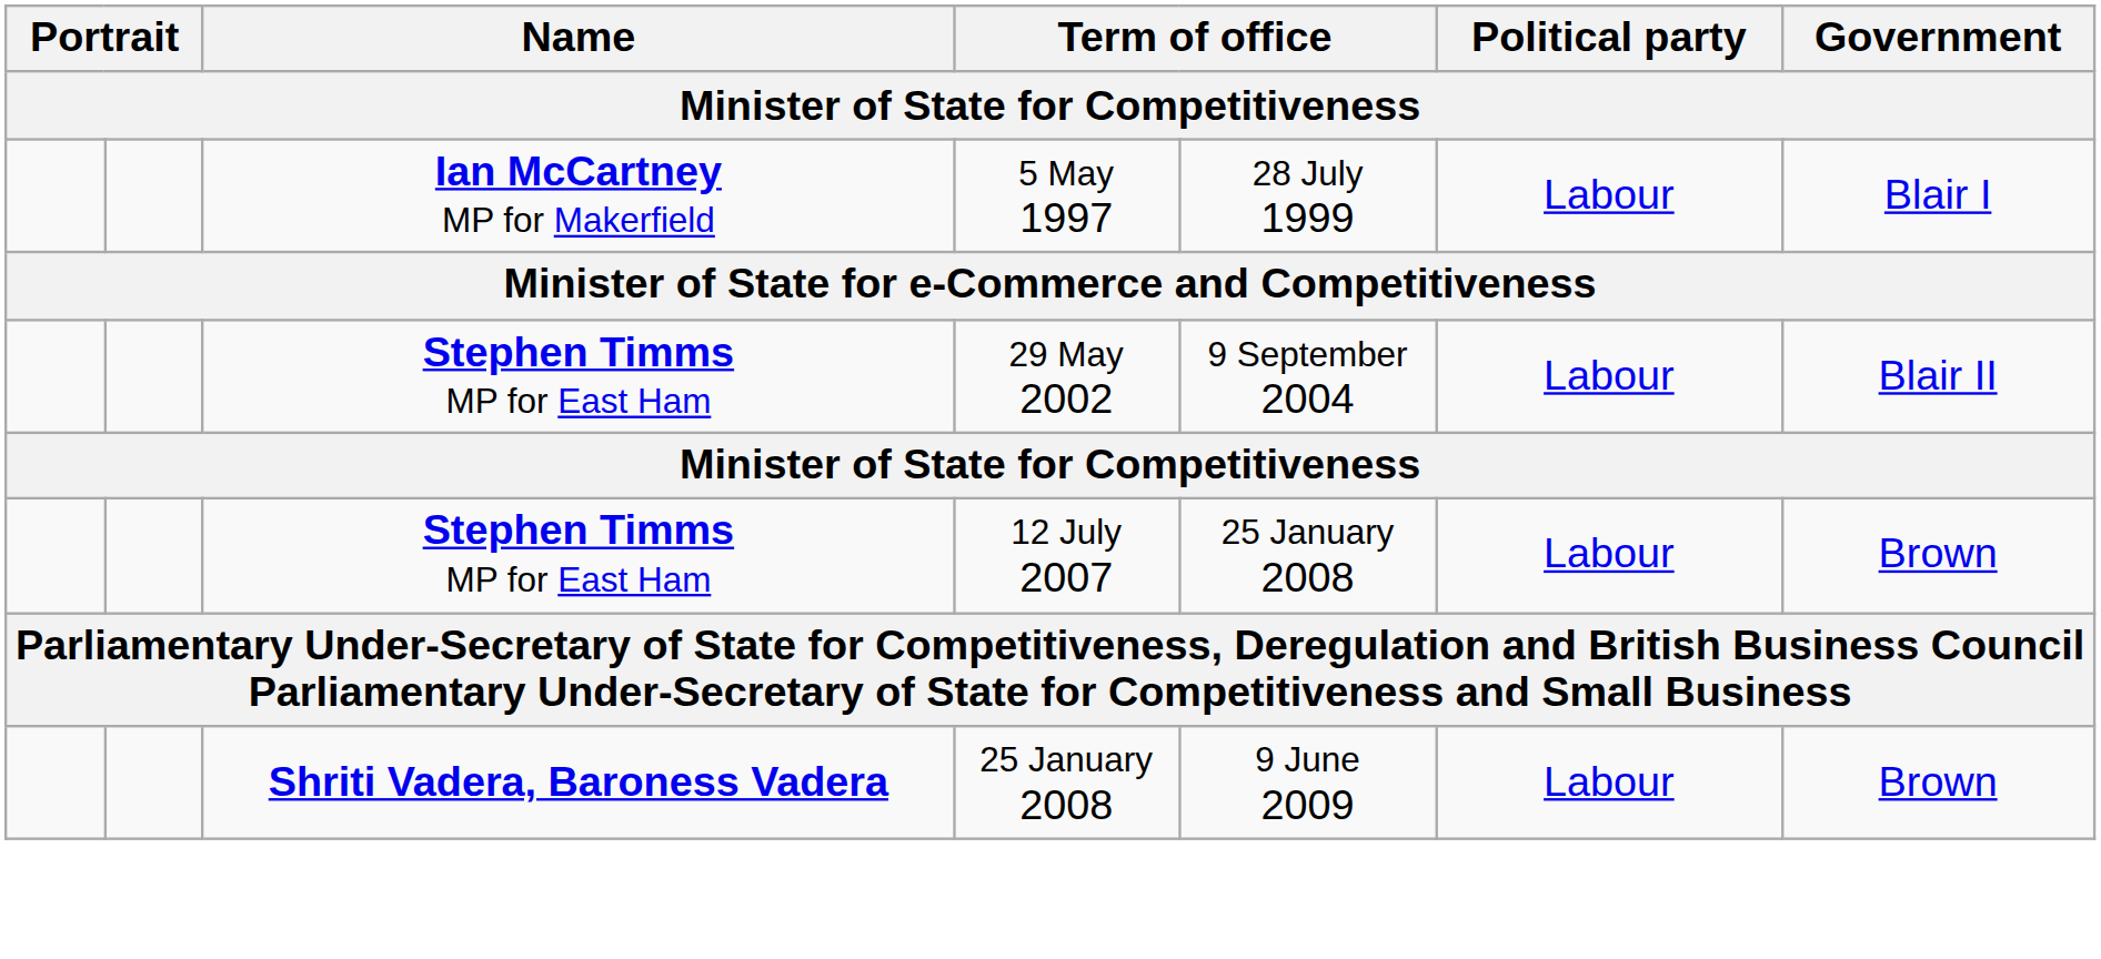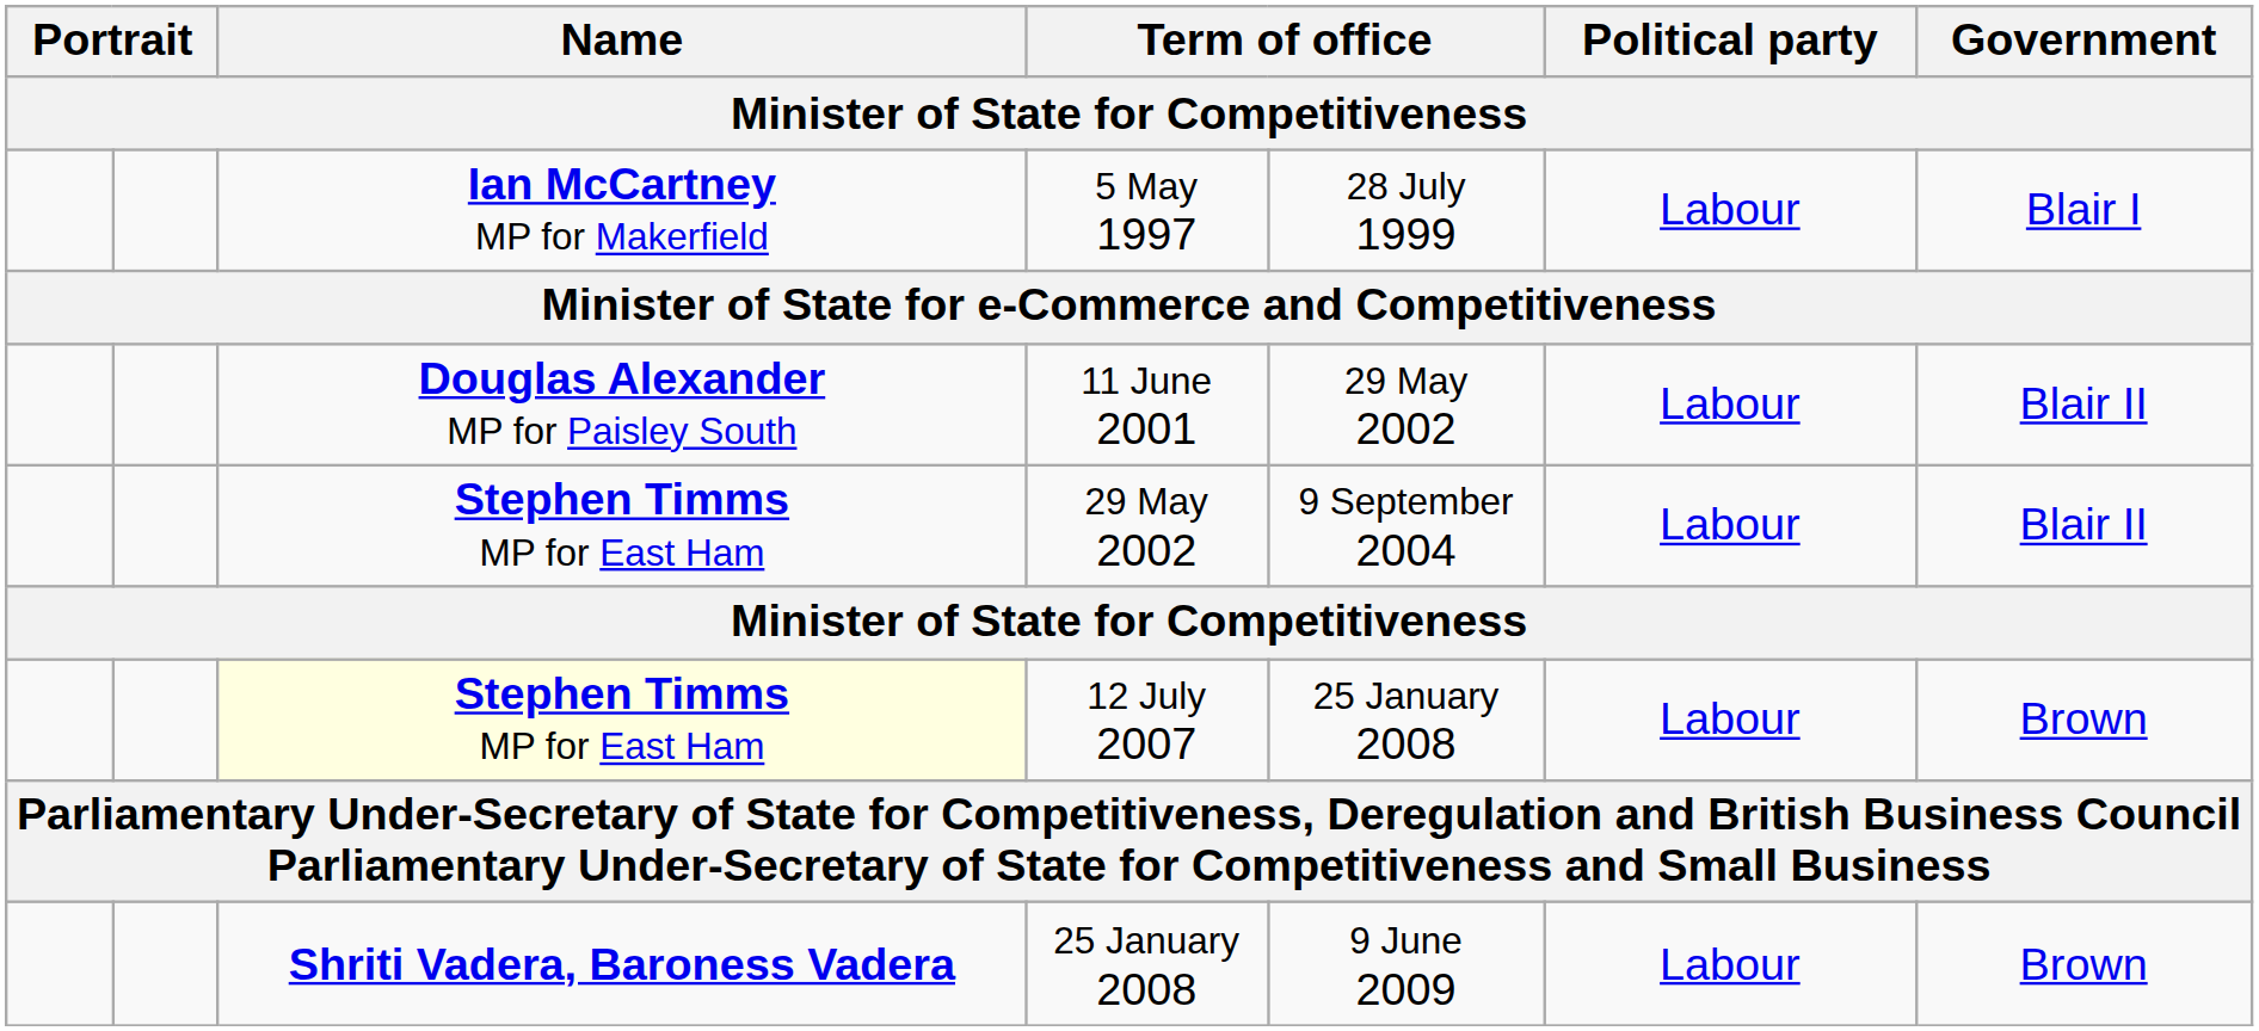+ row: Douglas Alexander MP for Paisley South | 11 June 2001 | 29 May 2002 | Labour | Blair II
12 July 2007 | Name: no background -> lightyellow background
